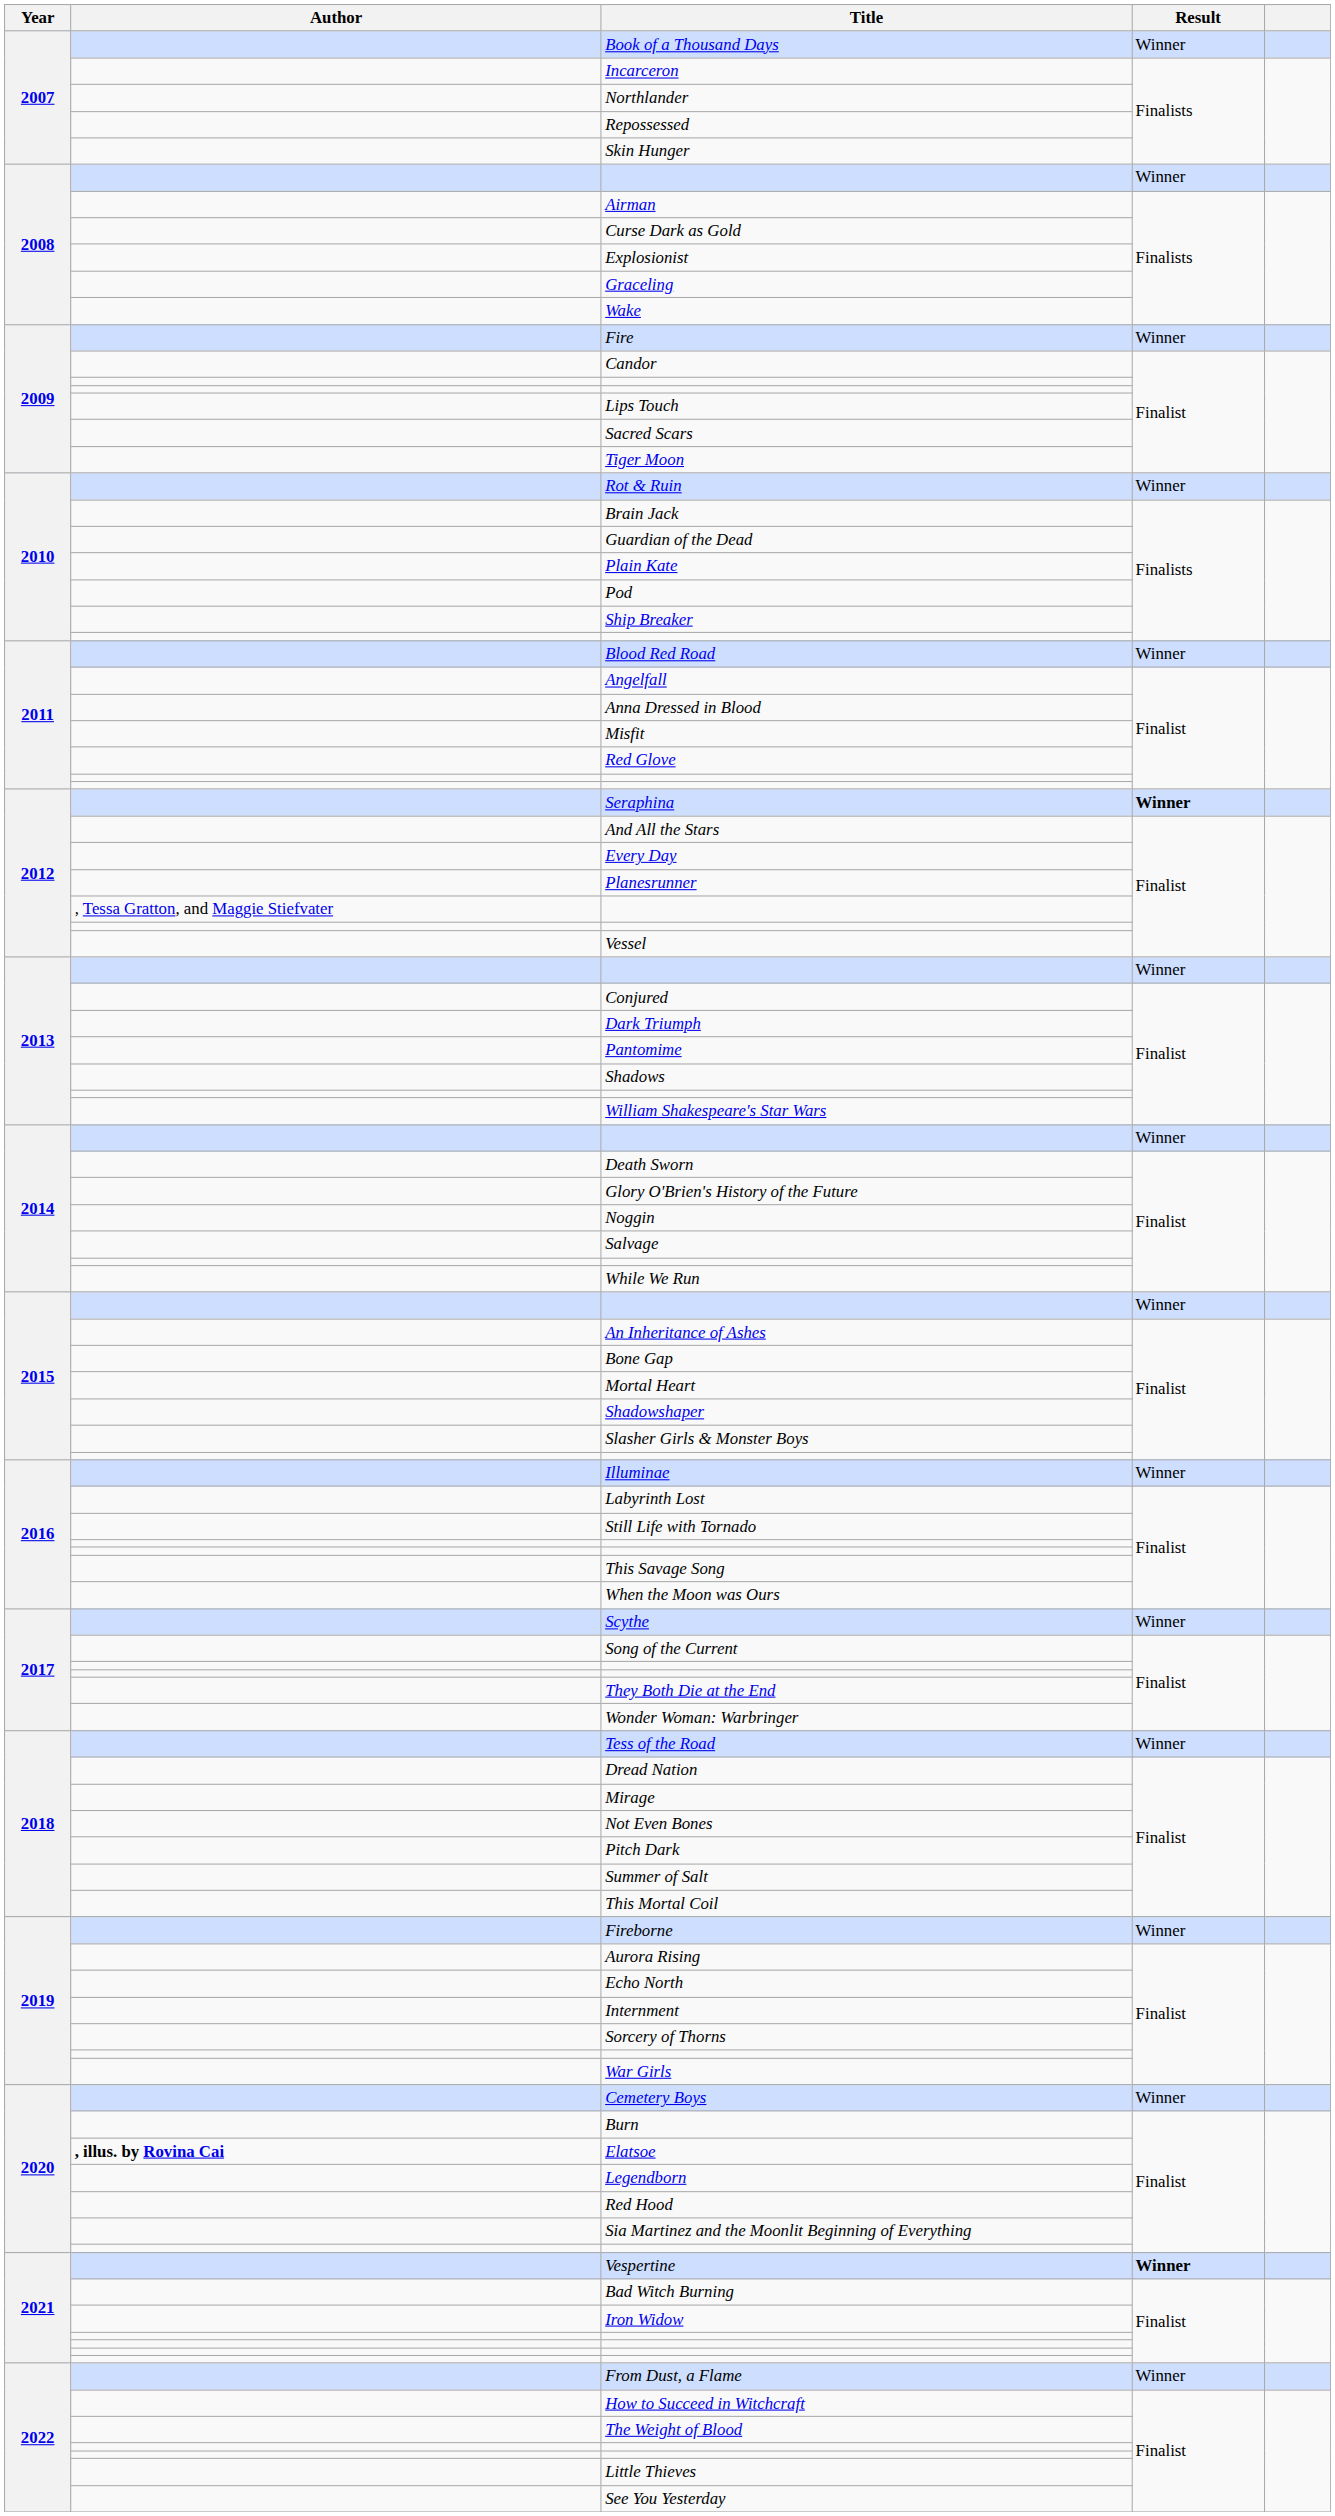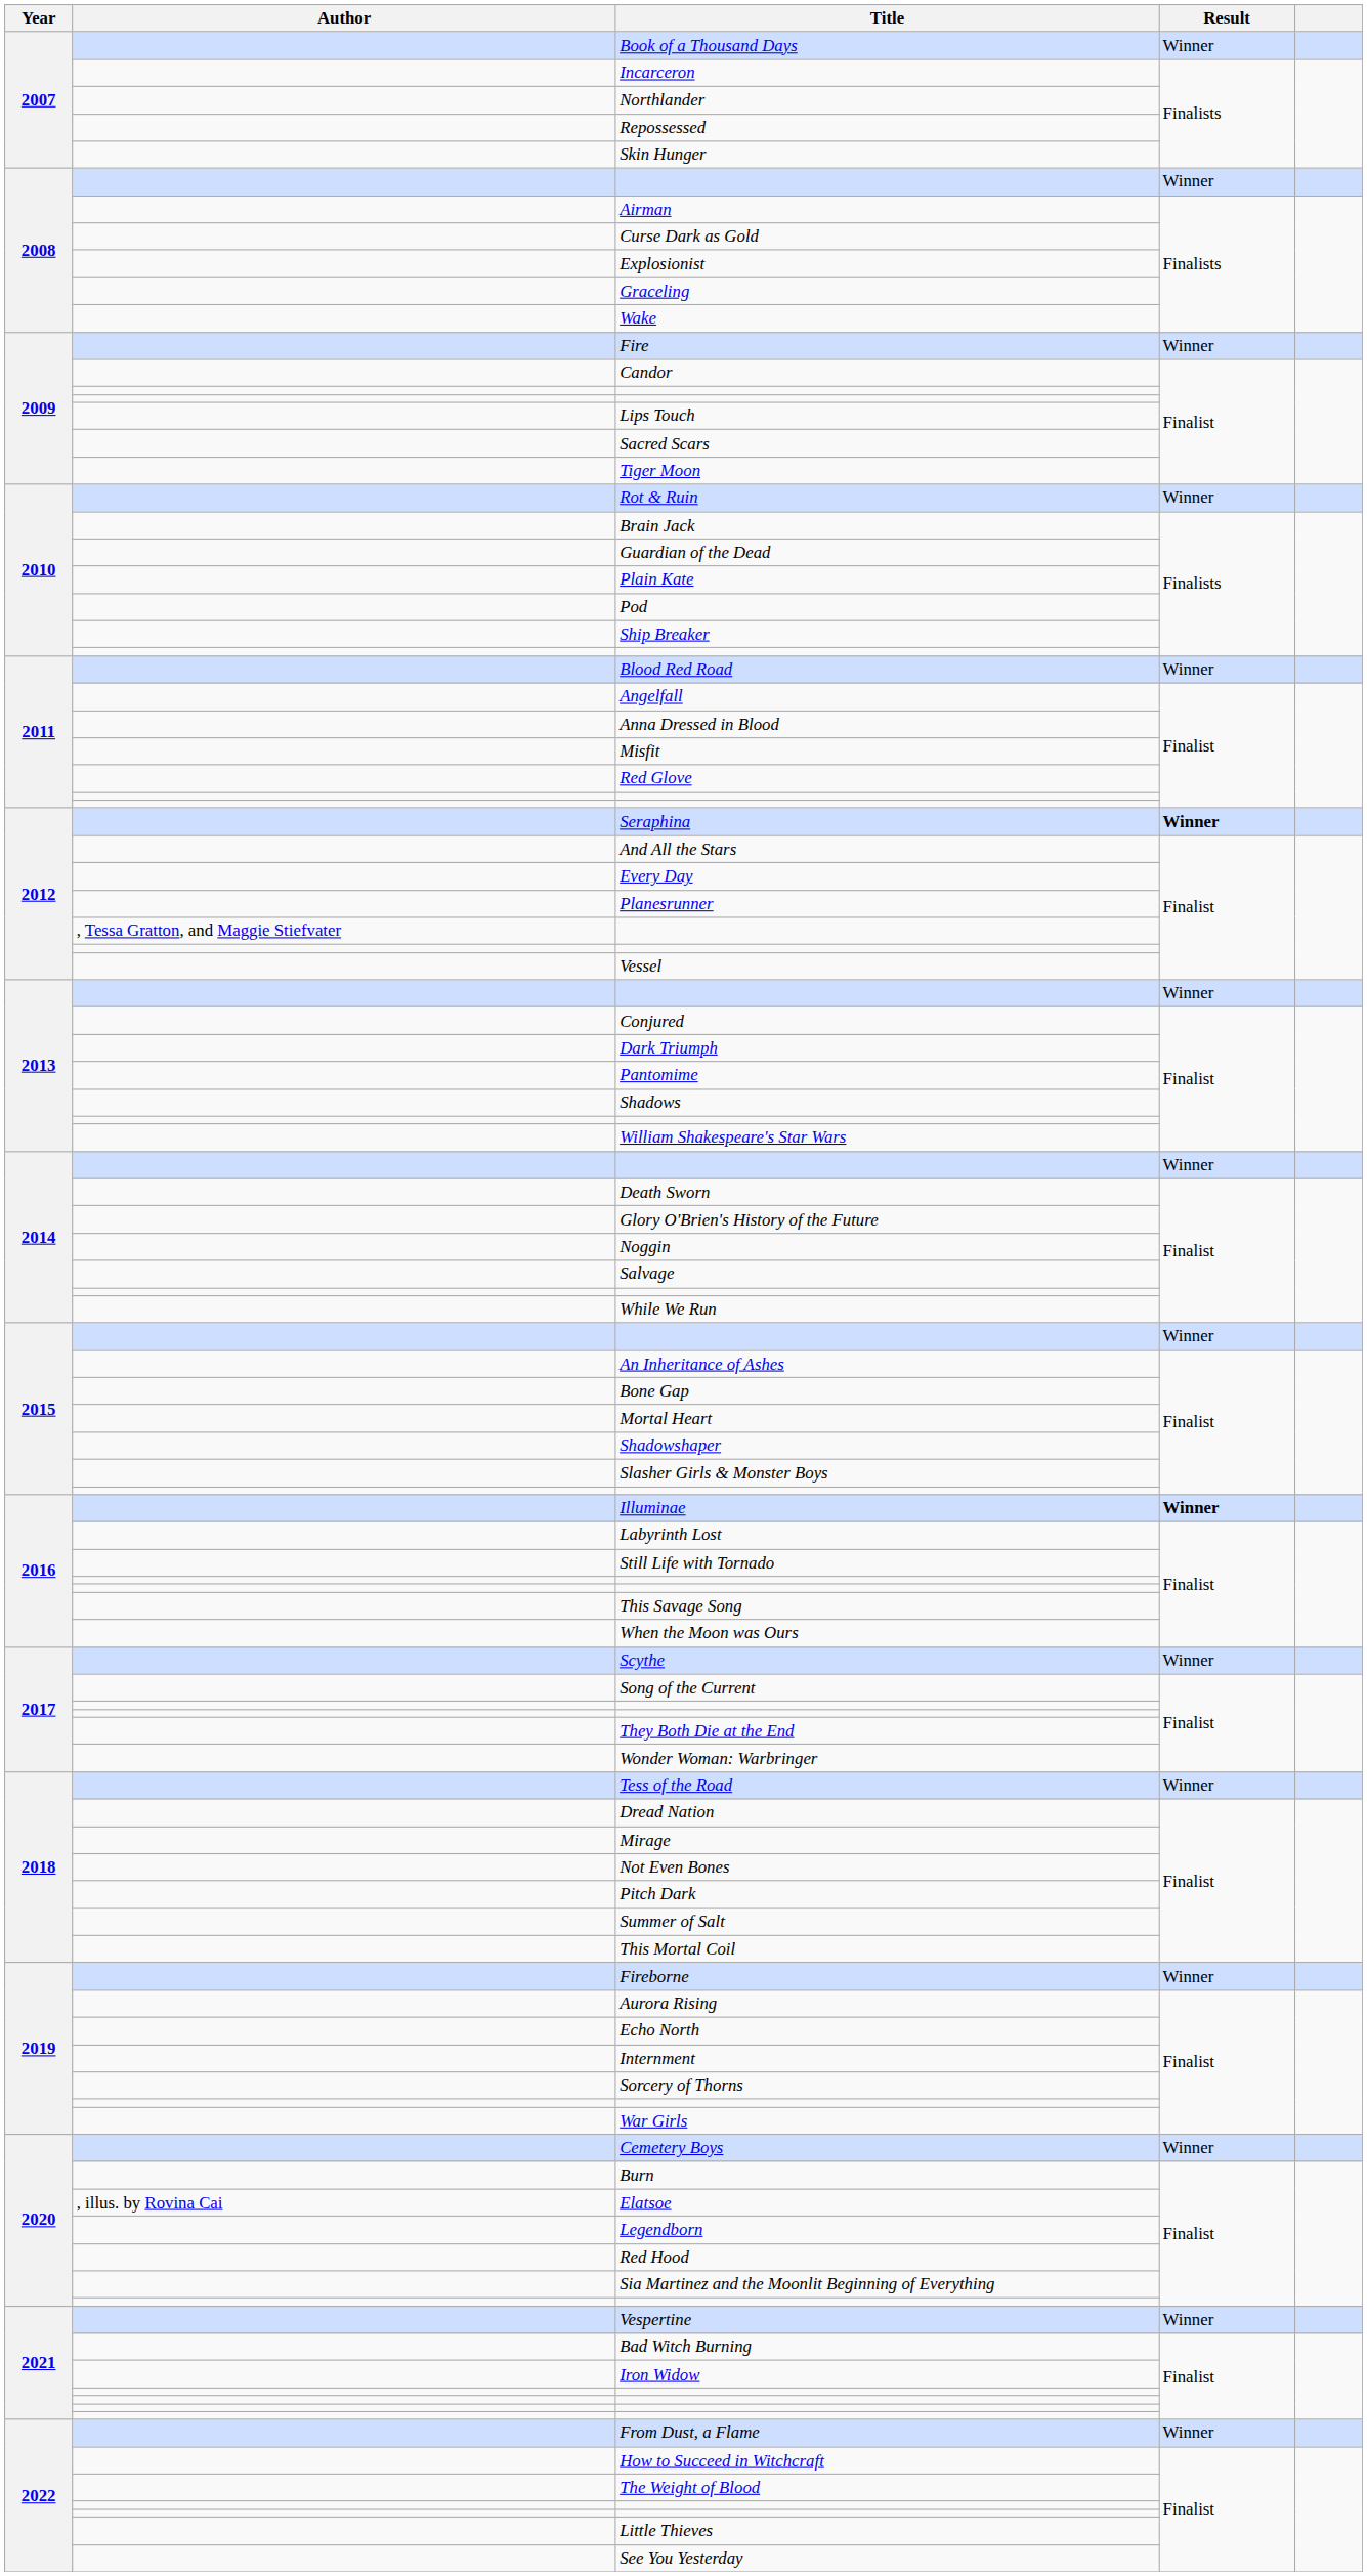Illuminae | Result: normal -> bold
Elatsoe | Author: bold -> normal
Vespertine | Result: bold -> normal
